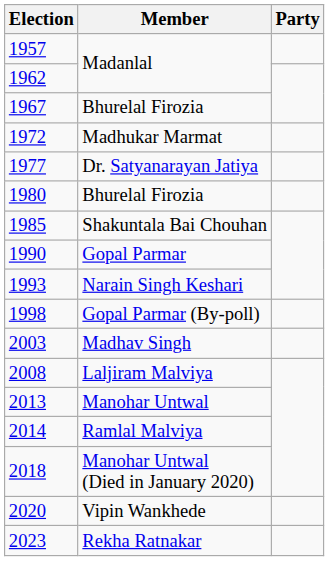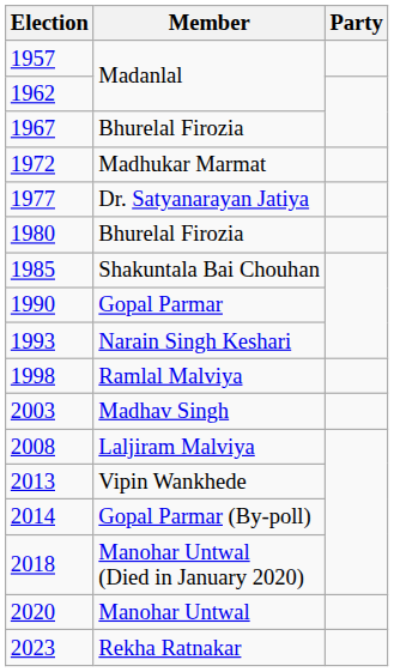1998 | Member: Gopal Parmar (By-poll) -> Ramlal Malviya
2013 | Member: Manohar Untwal -> Vipin Wankhede
2014 | Member: Ramlal Malviya -> Gopal Parmar (By-poll)
2020 | Member: Vipin Wankhede -> Manohar Untwal
